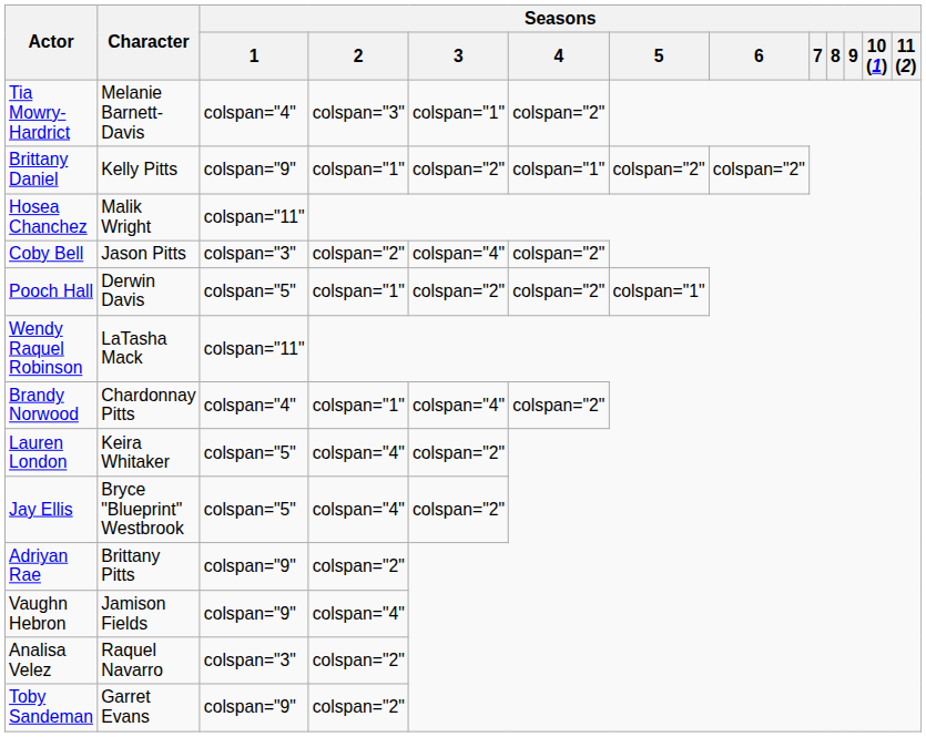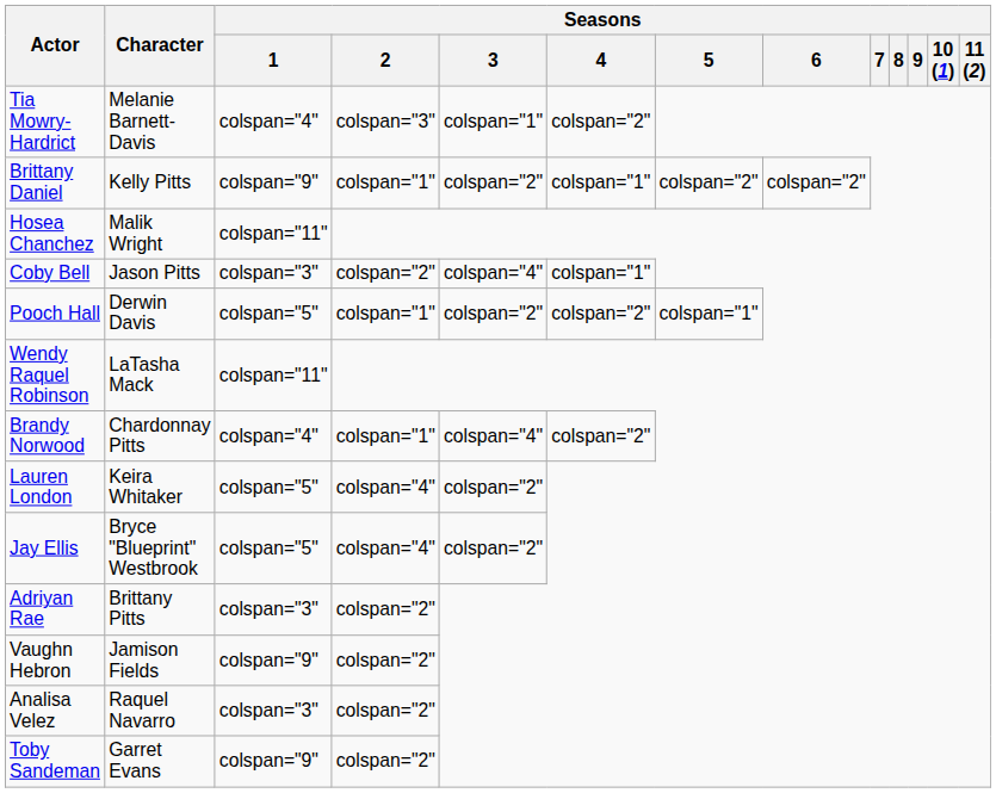Coby Bell | Seasons / 4: colspan="2" -> colspan="1"
Adriyan Rae | Seasons / 1: colspan="9" -> colspan="3"
Vaughn Hebron | Seasons / 2: colspan="4" -> colspan="2"
